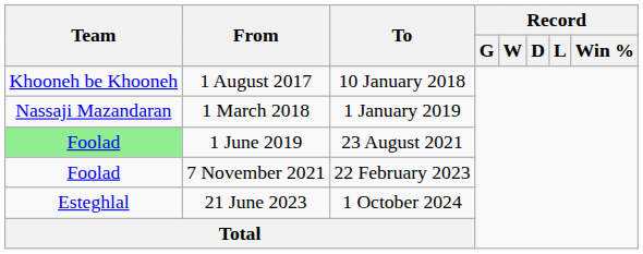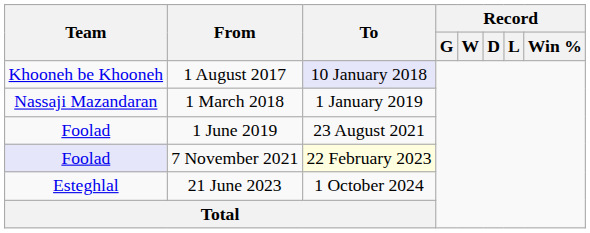1 August 2017 | To: no background -> lavender background
1 June 2019 | Team: lightgreen background -> no background
7 November 2021 | Team: no background -> lavender background
7 November 2021 | To: no background -> lightyellow background
